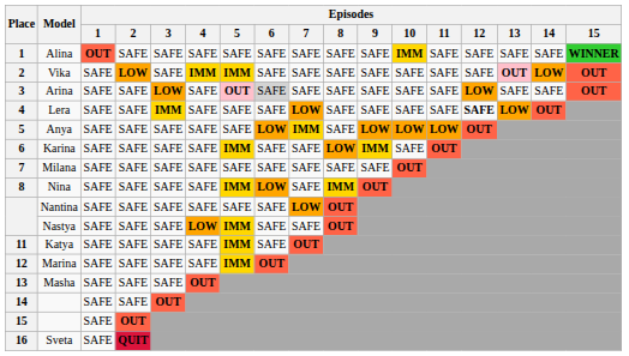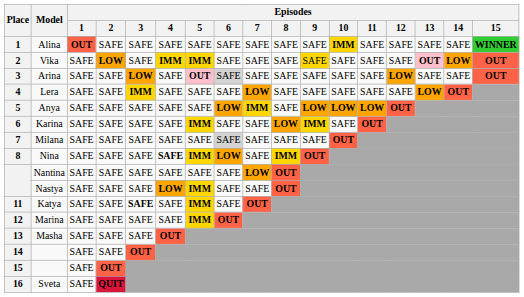Vika | Episodes / 9: no background -> gold background
Lera | Episodes / 12: bold -> normal
Milana | Episodes / 6: no background -> lightgrey background
Nina | Episodes / 4: normal -> bold
Katya | Episodes / 3: normal -> bold
